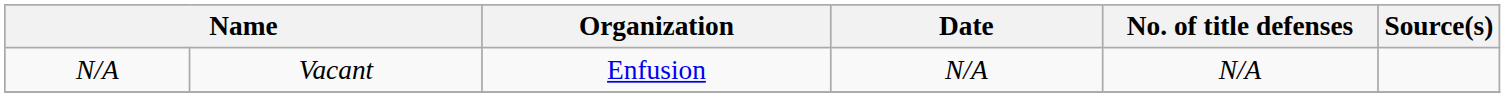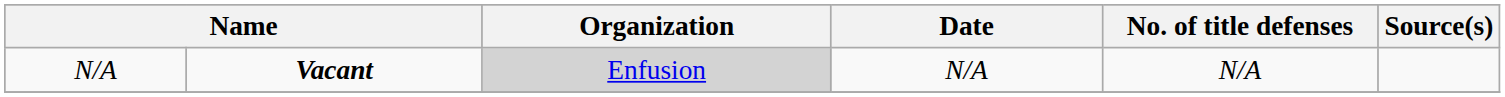row 2 | column 2: normal -> bold
row 2 | Organization: no background -> lightgrey background
